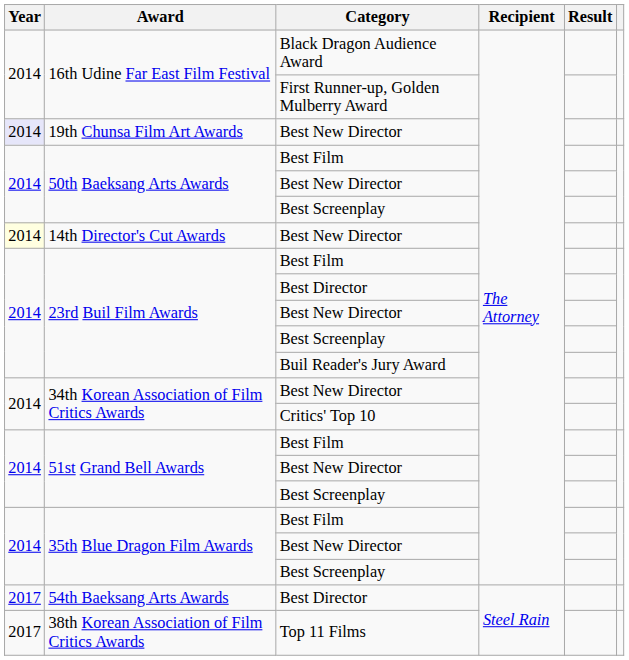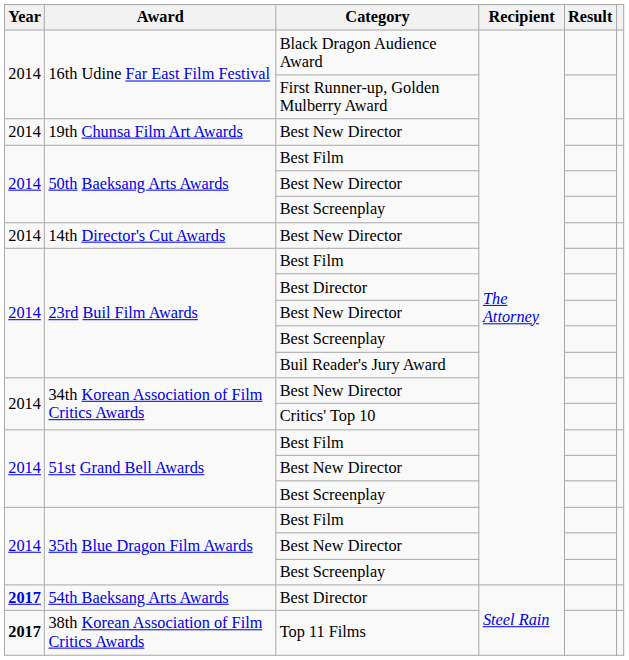19th Chunsa Film Art Awards | Year: lavender background -> no background
14th Director's Cut Awards | Year: lightyellow background -> no background
54th Baeksang Arts Awards | Year: normal -> bold
38th Korean Association of Film Critics Awards | Year: normal -> bold
